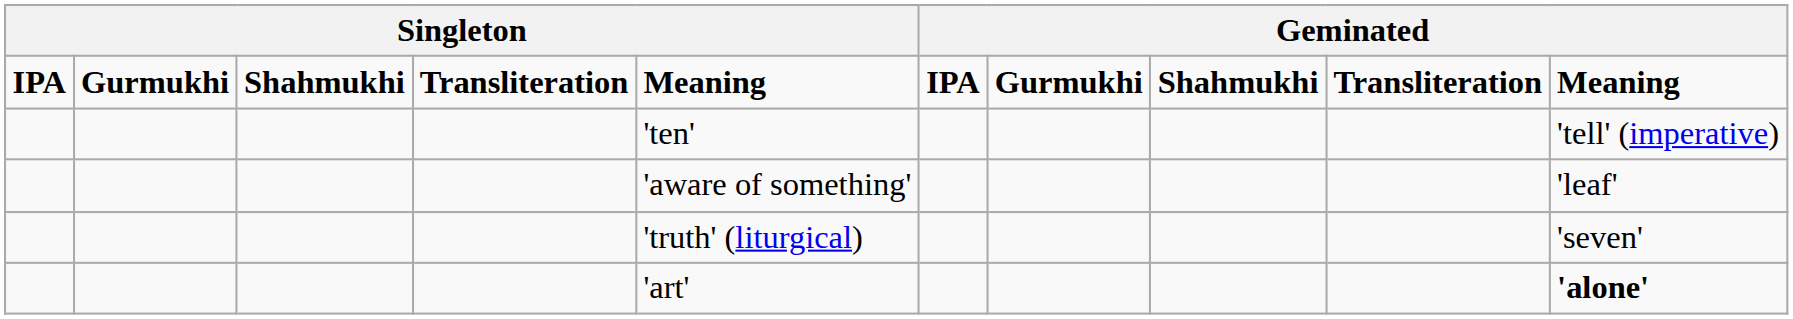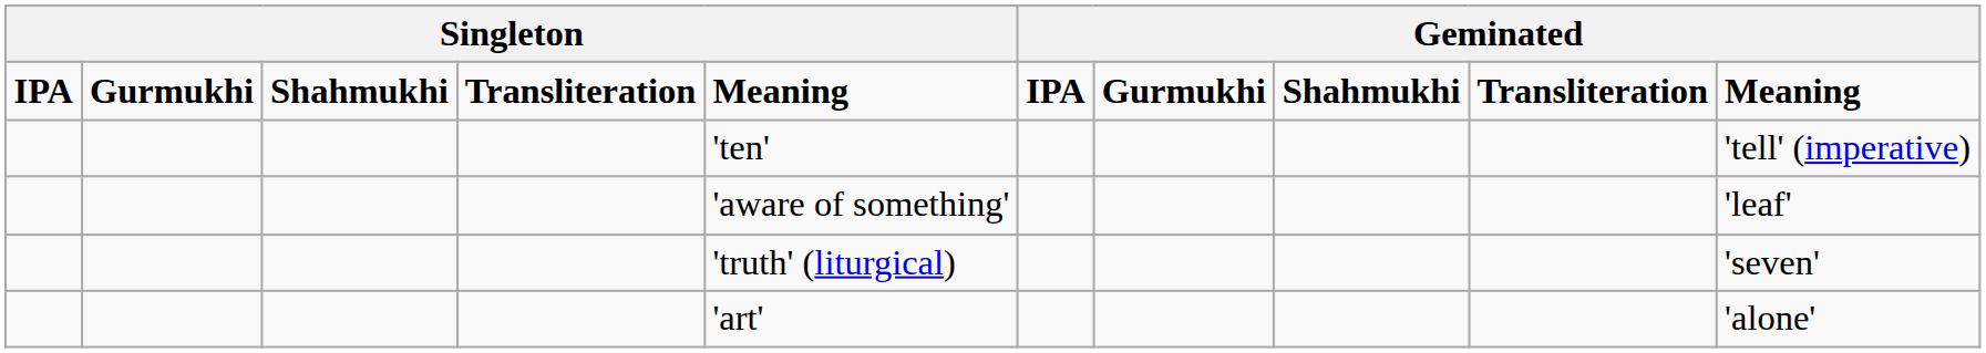row 6 | column 10: bold -> normal
